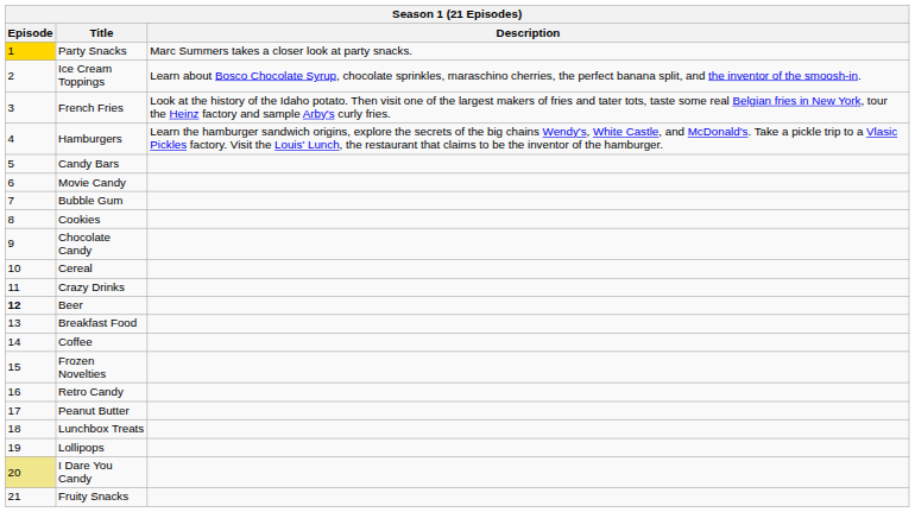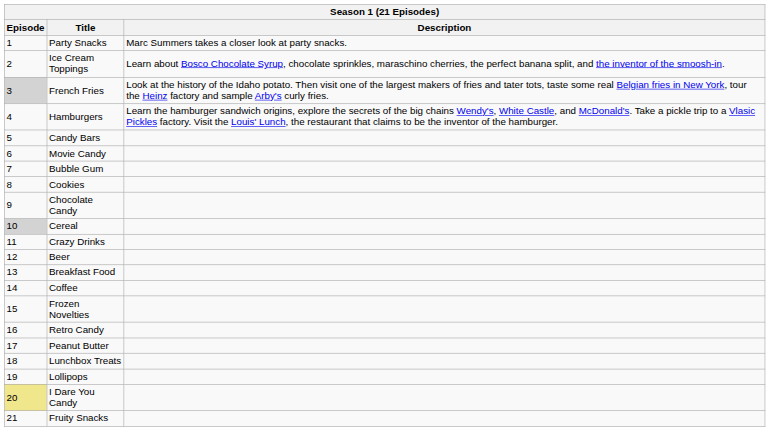Party Snacks | Episode: gold background -> no background
French Fries | Episode: no background -> lightgrey background
Cereal | Episode: no background -> lightgrey background
Beer | Episode: bold -> normal
